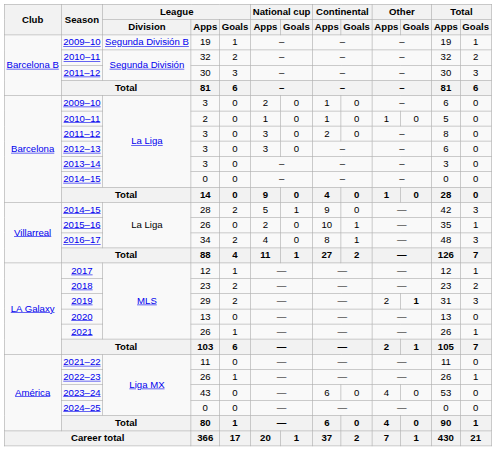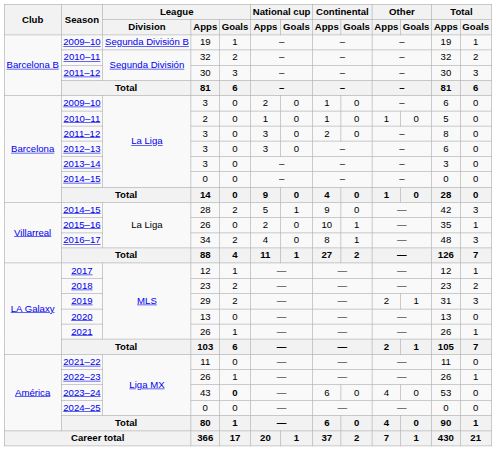2019 | Other / Goals: bold -> normal
2023–24 | League / Goals: normal -> bold
